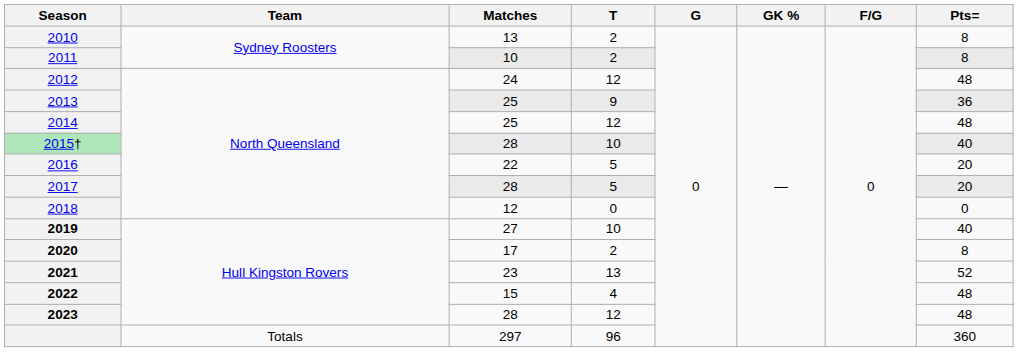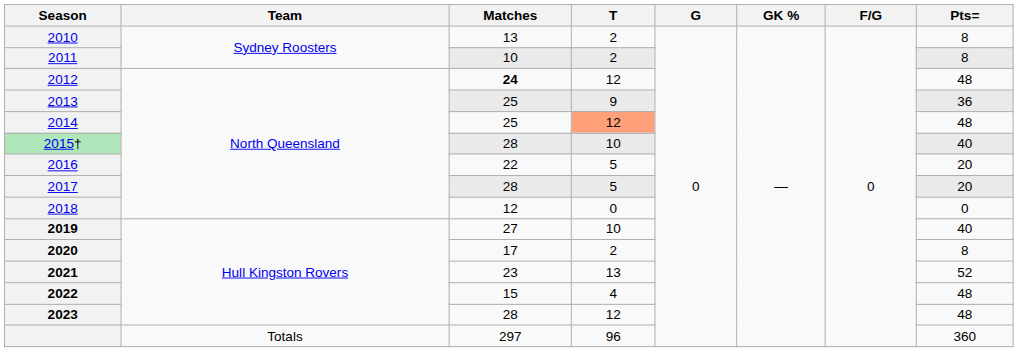2012 | Matches: normal -> bold
2014 | T: no background -> lightsalmon background
